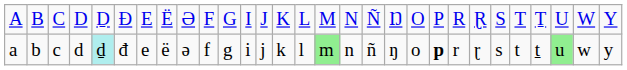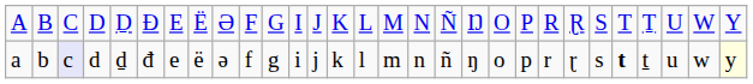a | column 3: no background -> lavender background
a | column 5: paleturquoise background -> no background
a | column 16: lightgreen background -> no background
a | column 21: bold -> normal
a | column 25: normal -> bold
a | column 27: lightgreen background -> no background
a | column 29: no background -> lightyellow background
